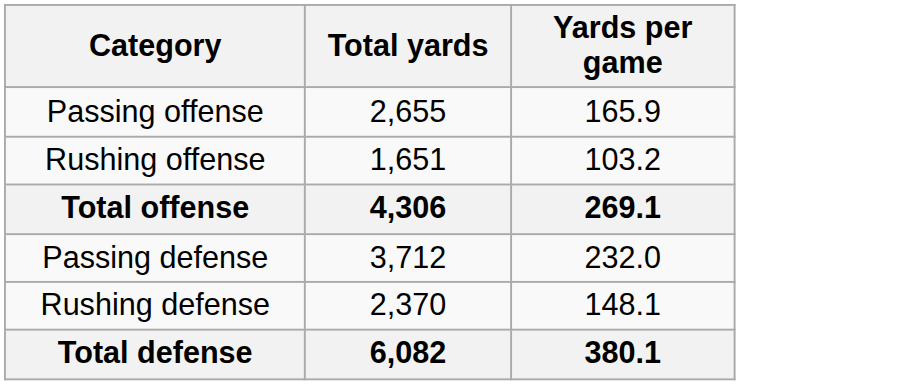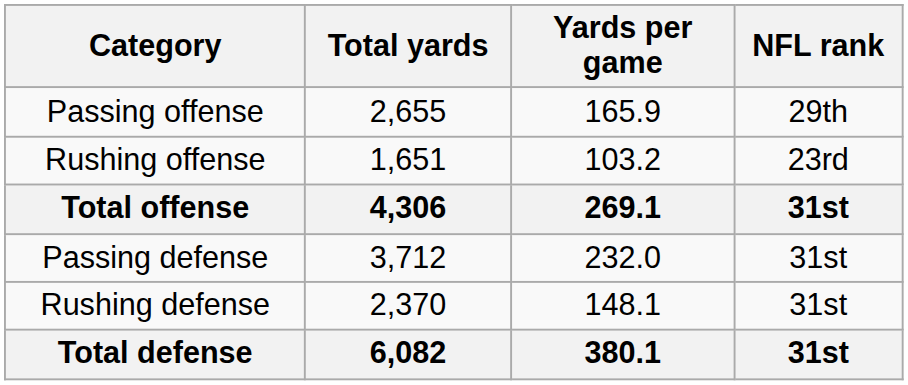+ column: NFL rank | 29th | 23rd | 31st | 31st | 31st | 31st
